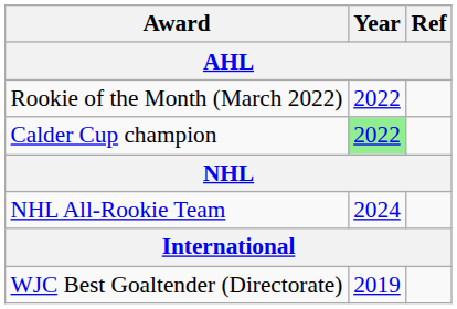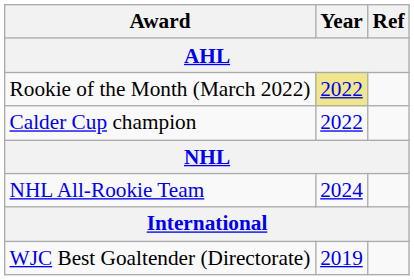Rookie of the Month (March 2022) | Year: no background -> khaki background
Calder Cup champion | Year: lightgreen background -> no background
